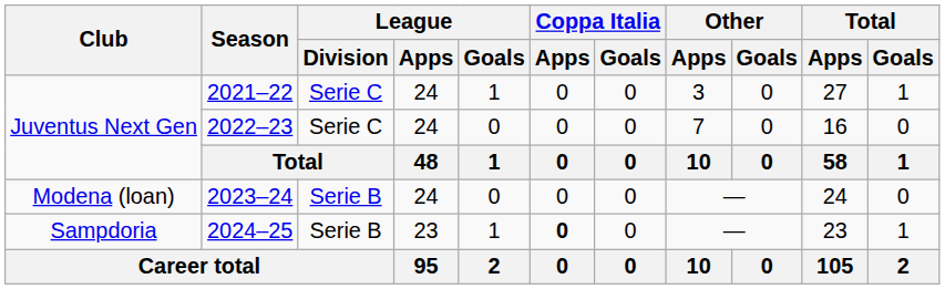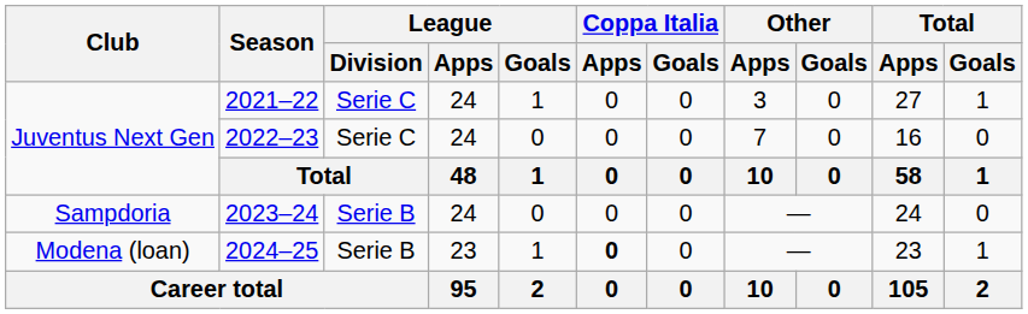2023–24 | Club: Modena (loan) -> Sampdoria
2024–25 | Club: Sampdoria -> Modena (loan)
